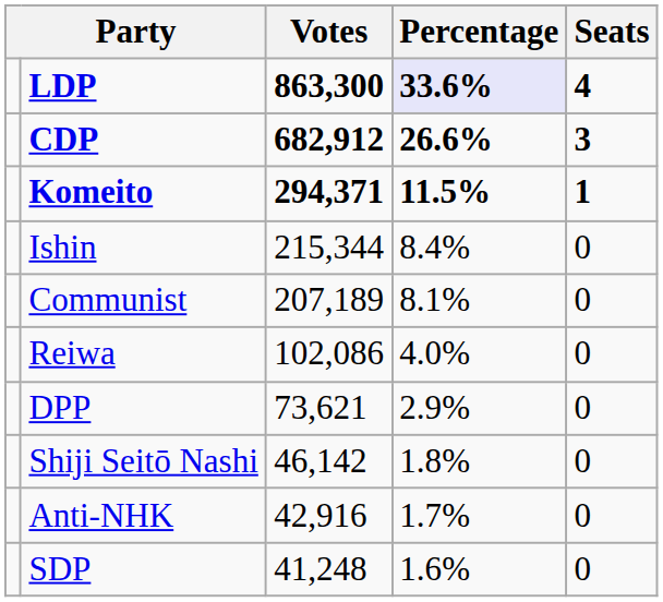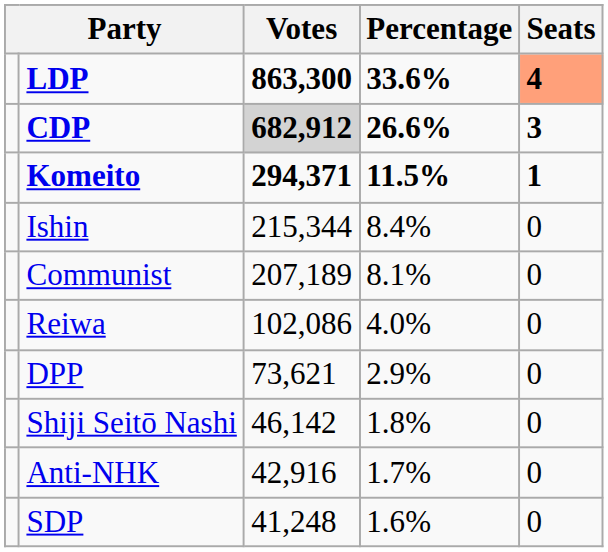LDP | Percentage: lavender background -> no background
LDP | Seats: no background -> lightsalmon background
CDP | Votes: no background -> lightgrey background
